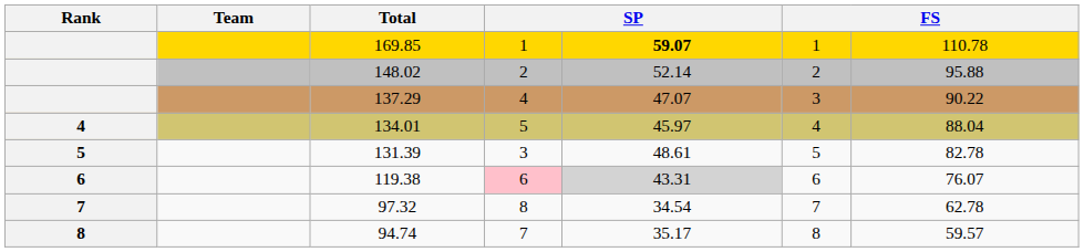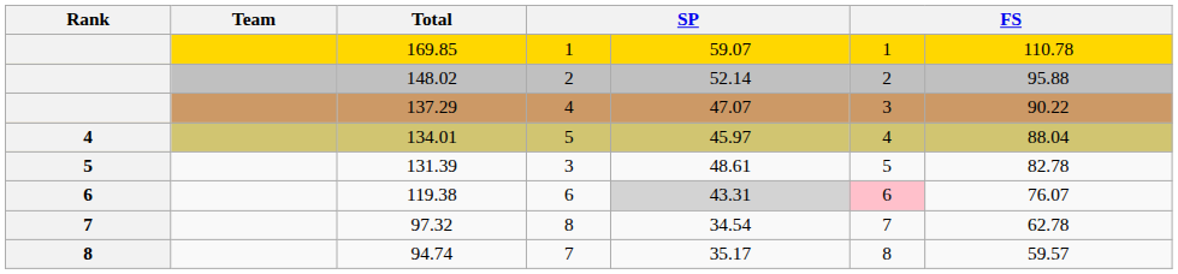169.85 | column 5: bold -> normal
119.38 | column 4: pink background -> no background
119.38 | column 6: no background -> pink background
